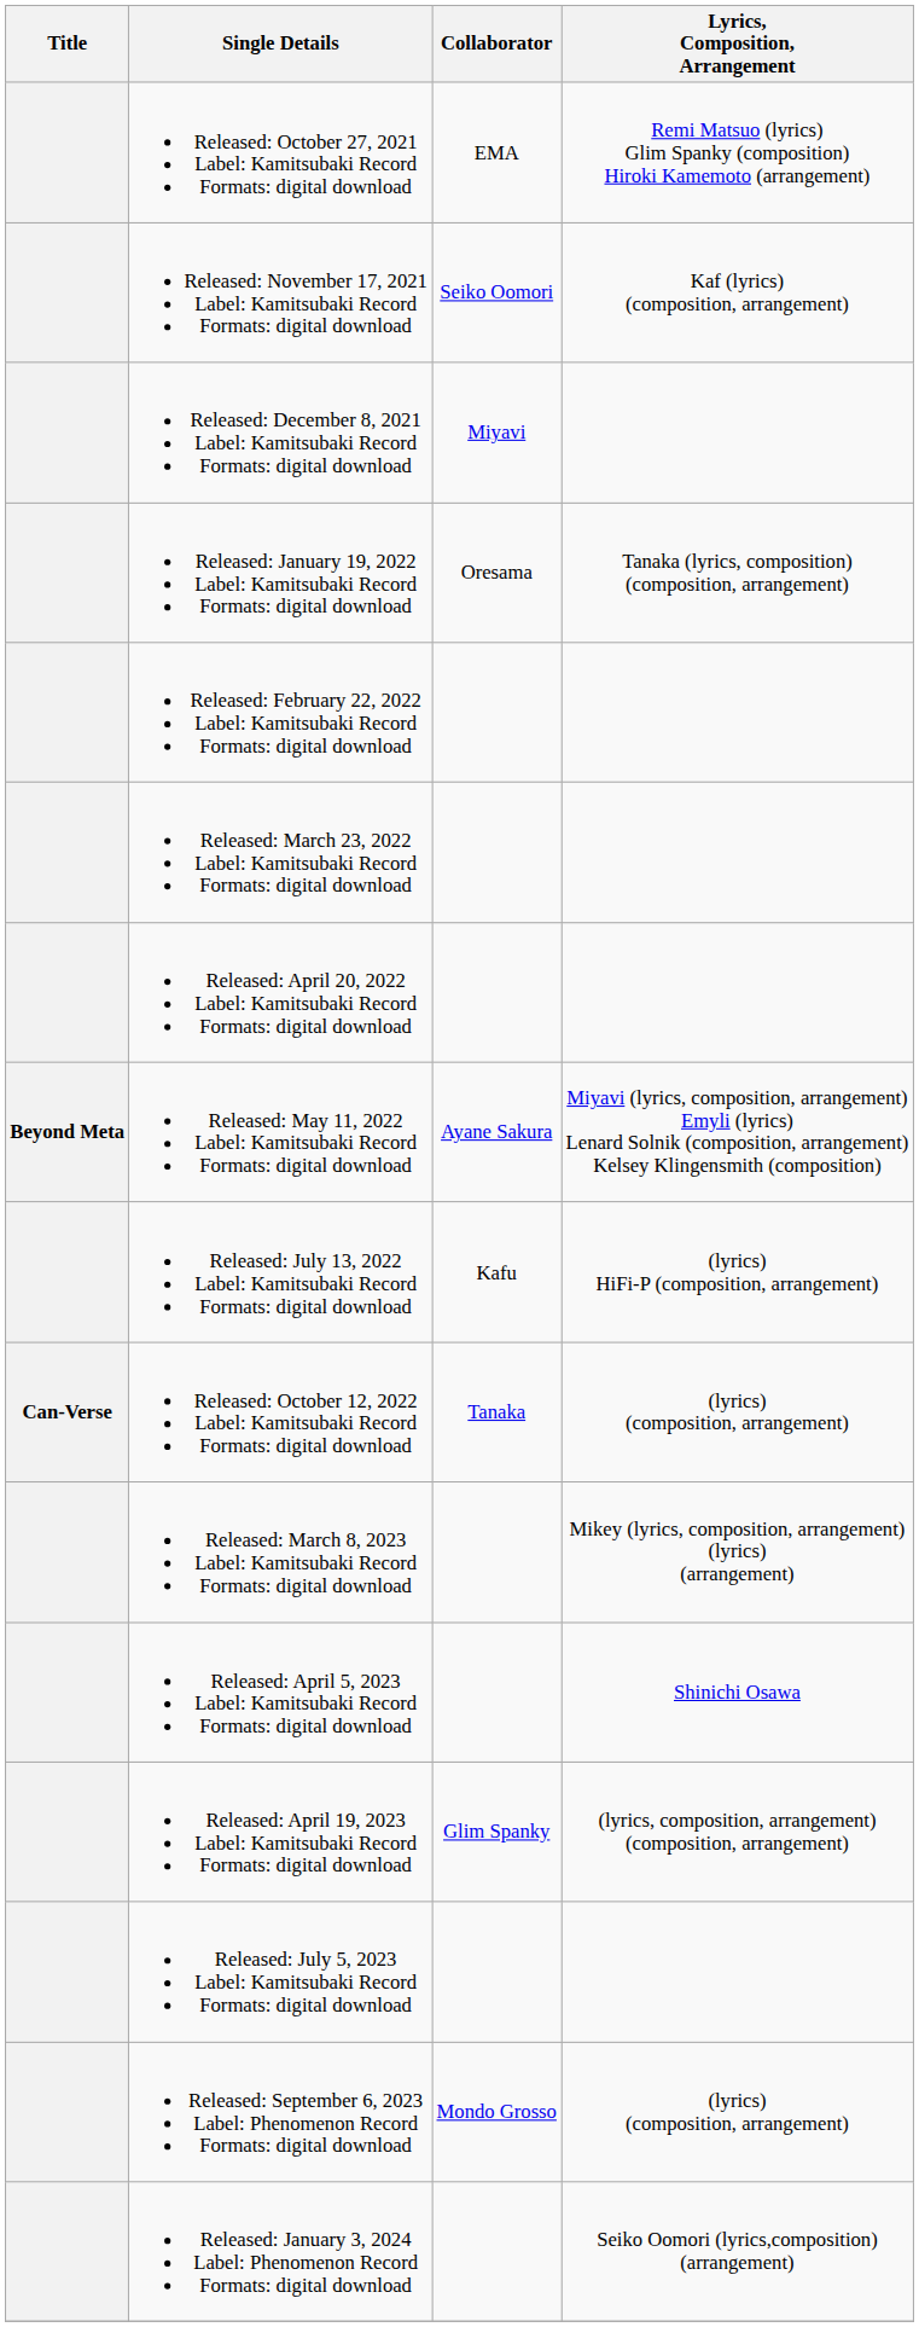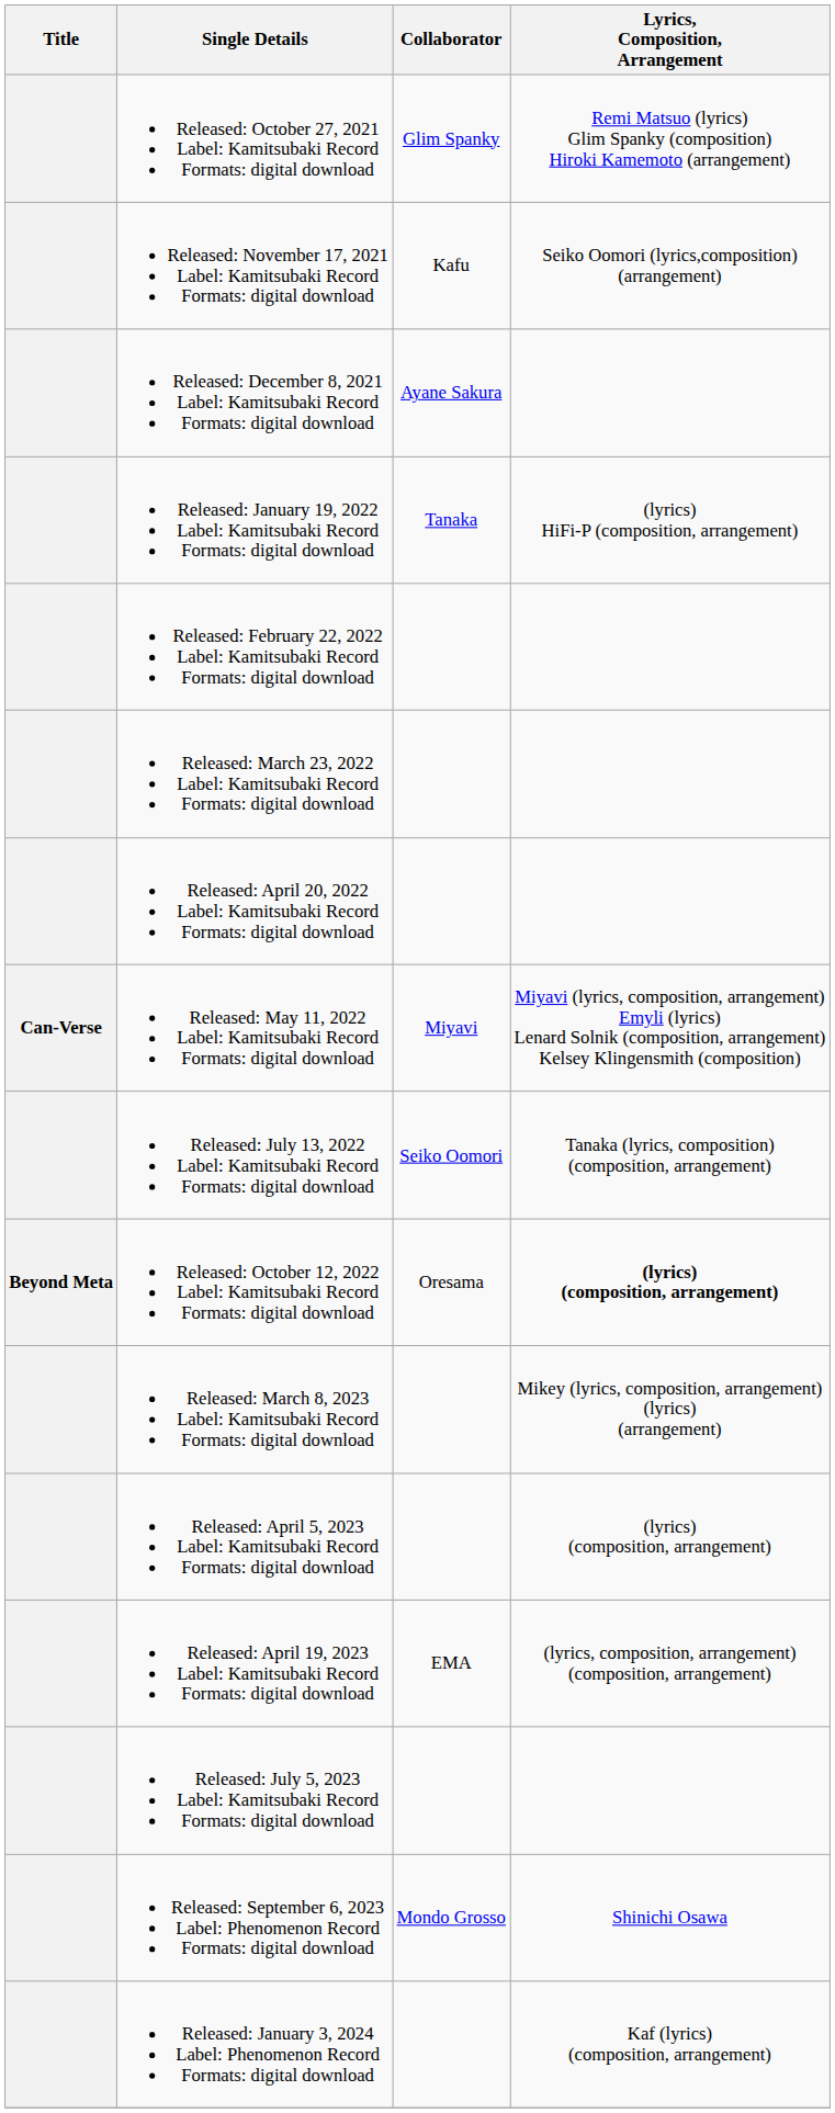row 2 | Collaborator: EMA -> Glim Spanky
row 3 | Collaborator: Seiko Oomori -> Kafu
row 3 | Lyrics, Composition, Arrangement: Kaf (lyrics) (composition, arrangement) -> Seiko Oomori (lyrics,composition) (arrangement)
row 4 | Collaborator: Miyavi -> Ayane Sakura
row 5 | Collaborator: Oresama -> Tanaka
row 5 | Lyrics, Composition, Arrangement: Tanaka (lyrics, composition) (composition, arrangement) -> (lyrics) HiFi-P (composition, arrangement)
row 9 | Title: Beyond Meta -> Can-Verse
row 9 | Collaborator: Ayane Sakura -> Miyavi
row 10 | Collaborator: Kafu -> Seiko Oomori
row 10 | Lyrics, Composition, Arrangement: (lyrics) HiFi-P (composition, arrangement) -> Tanaka (lyrics, composition) (composition, arrangement)
row 11 | Title: Can-Verse -> Beyond Meta
row 11 | Collaborator: Tanaka -> Oresama
row 11 | Lyrics, Composition, Arrangement: normal -> bold
row 13 | Lyrics, Composition, Arrangement: Shinichi Osawa -> (lyrics) (composition, arrangement)
row 14 | Collaborator: Glim Spanky -> EMA
row 16 | Lyrics, Composition, Arrangement: (lyrics) (composition, arrangement) -> Shinichi Osawa
row 17 | Lyrics, Composition, Arrangement: Seiko Oomori (lyrics,composition) (arrangement) -> Kaf (lyrics) (composition, arrangement)
